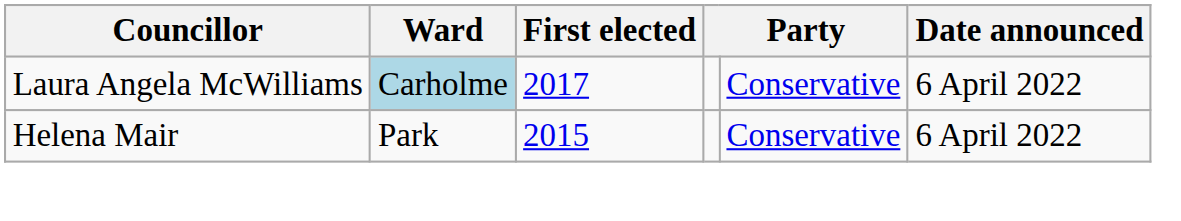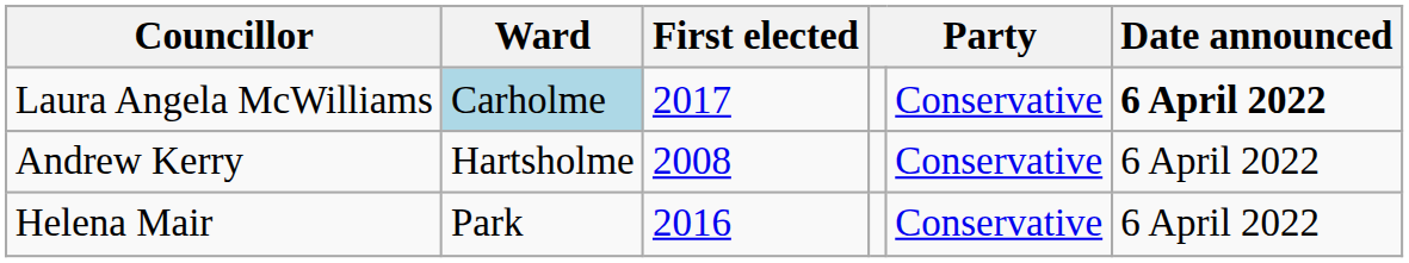Laura Angela McWilliams | Date announced: normal -> bold
+ row: Andrew Kerry | Hartsholme | 2008 | Conservative | 6 April 2022
Helena Mair | First elected: 2015 -> 2016
